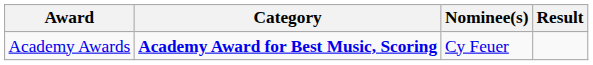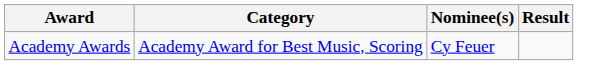Academy Awards | Category: bold -> normal
